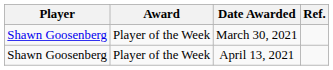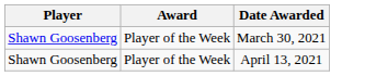- column: Ref.
